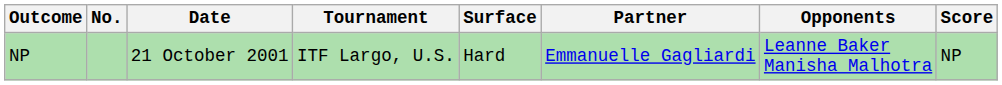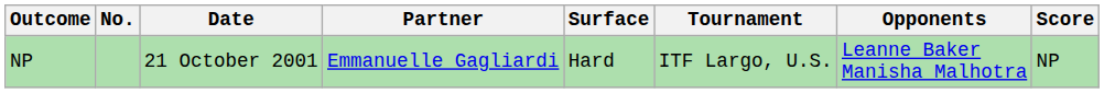columns swapped: Tournament <-> Partner
